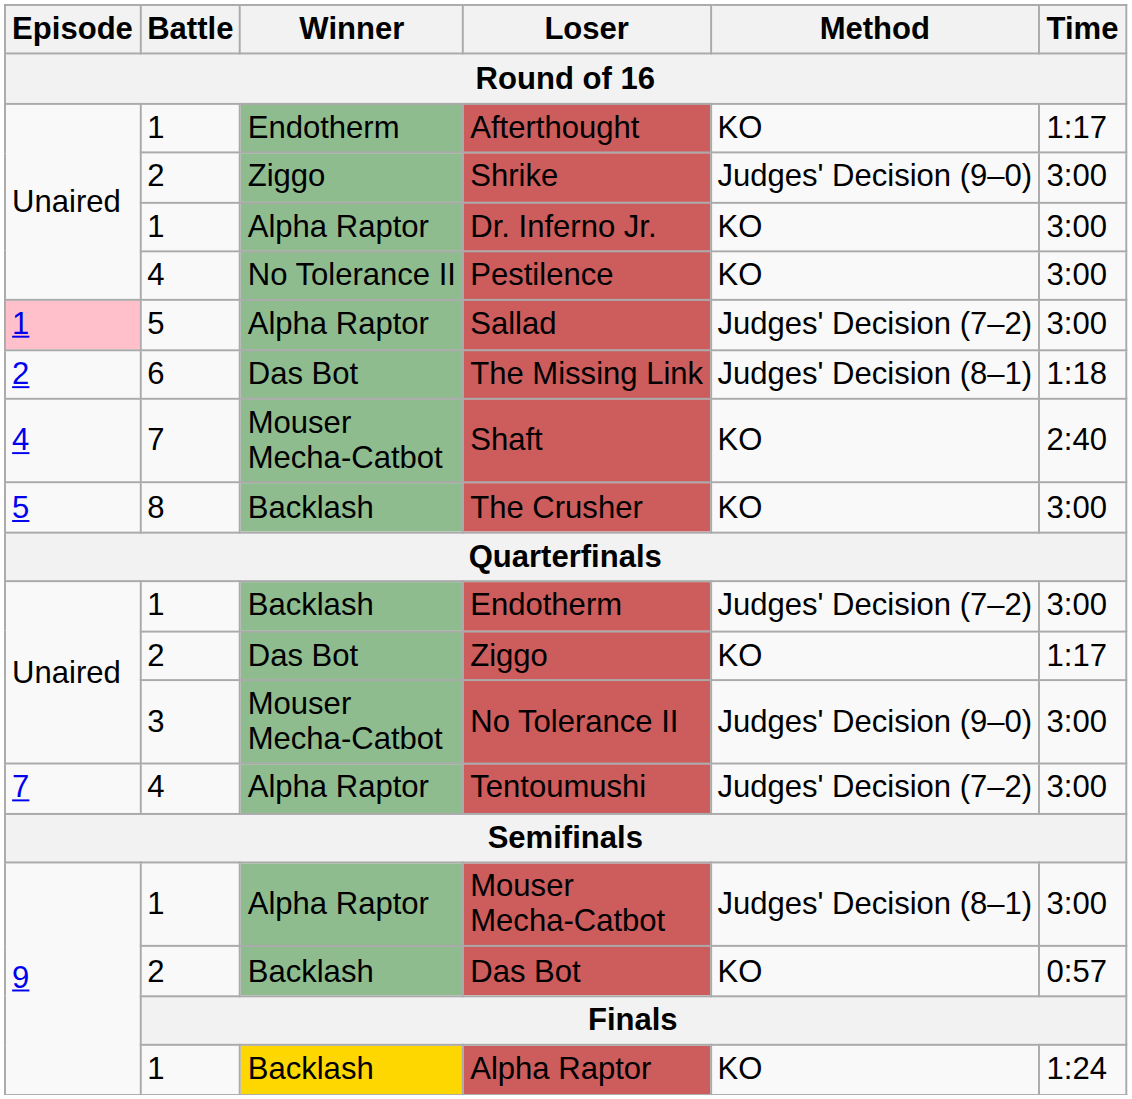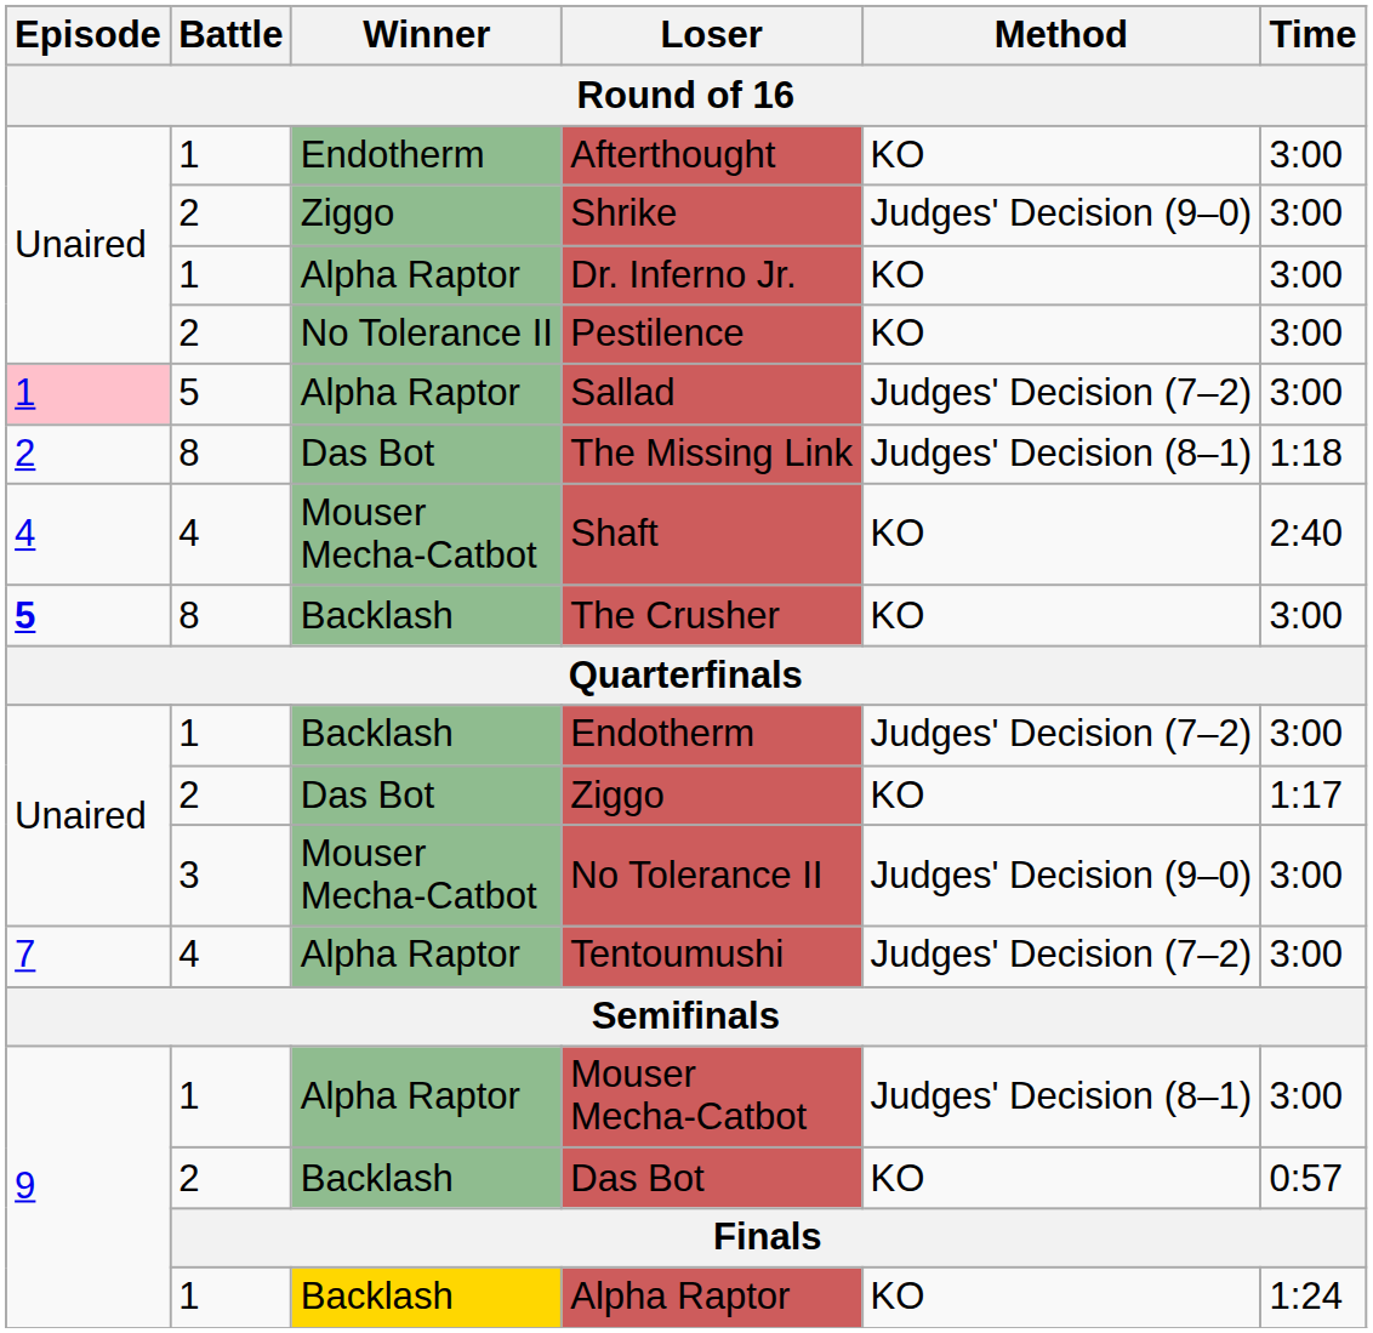Afterthought | Time: 1:17 -> 3:00
Pestilence | Battle: 4 -> 2
The Missing Link | Battle: 6 -> 8
Shaft | Battle: 7 -> 4
The Crusher | Episode: normal -> bold
